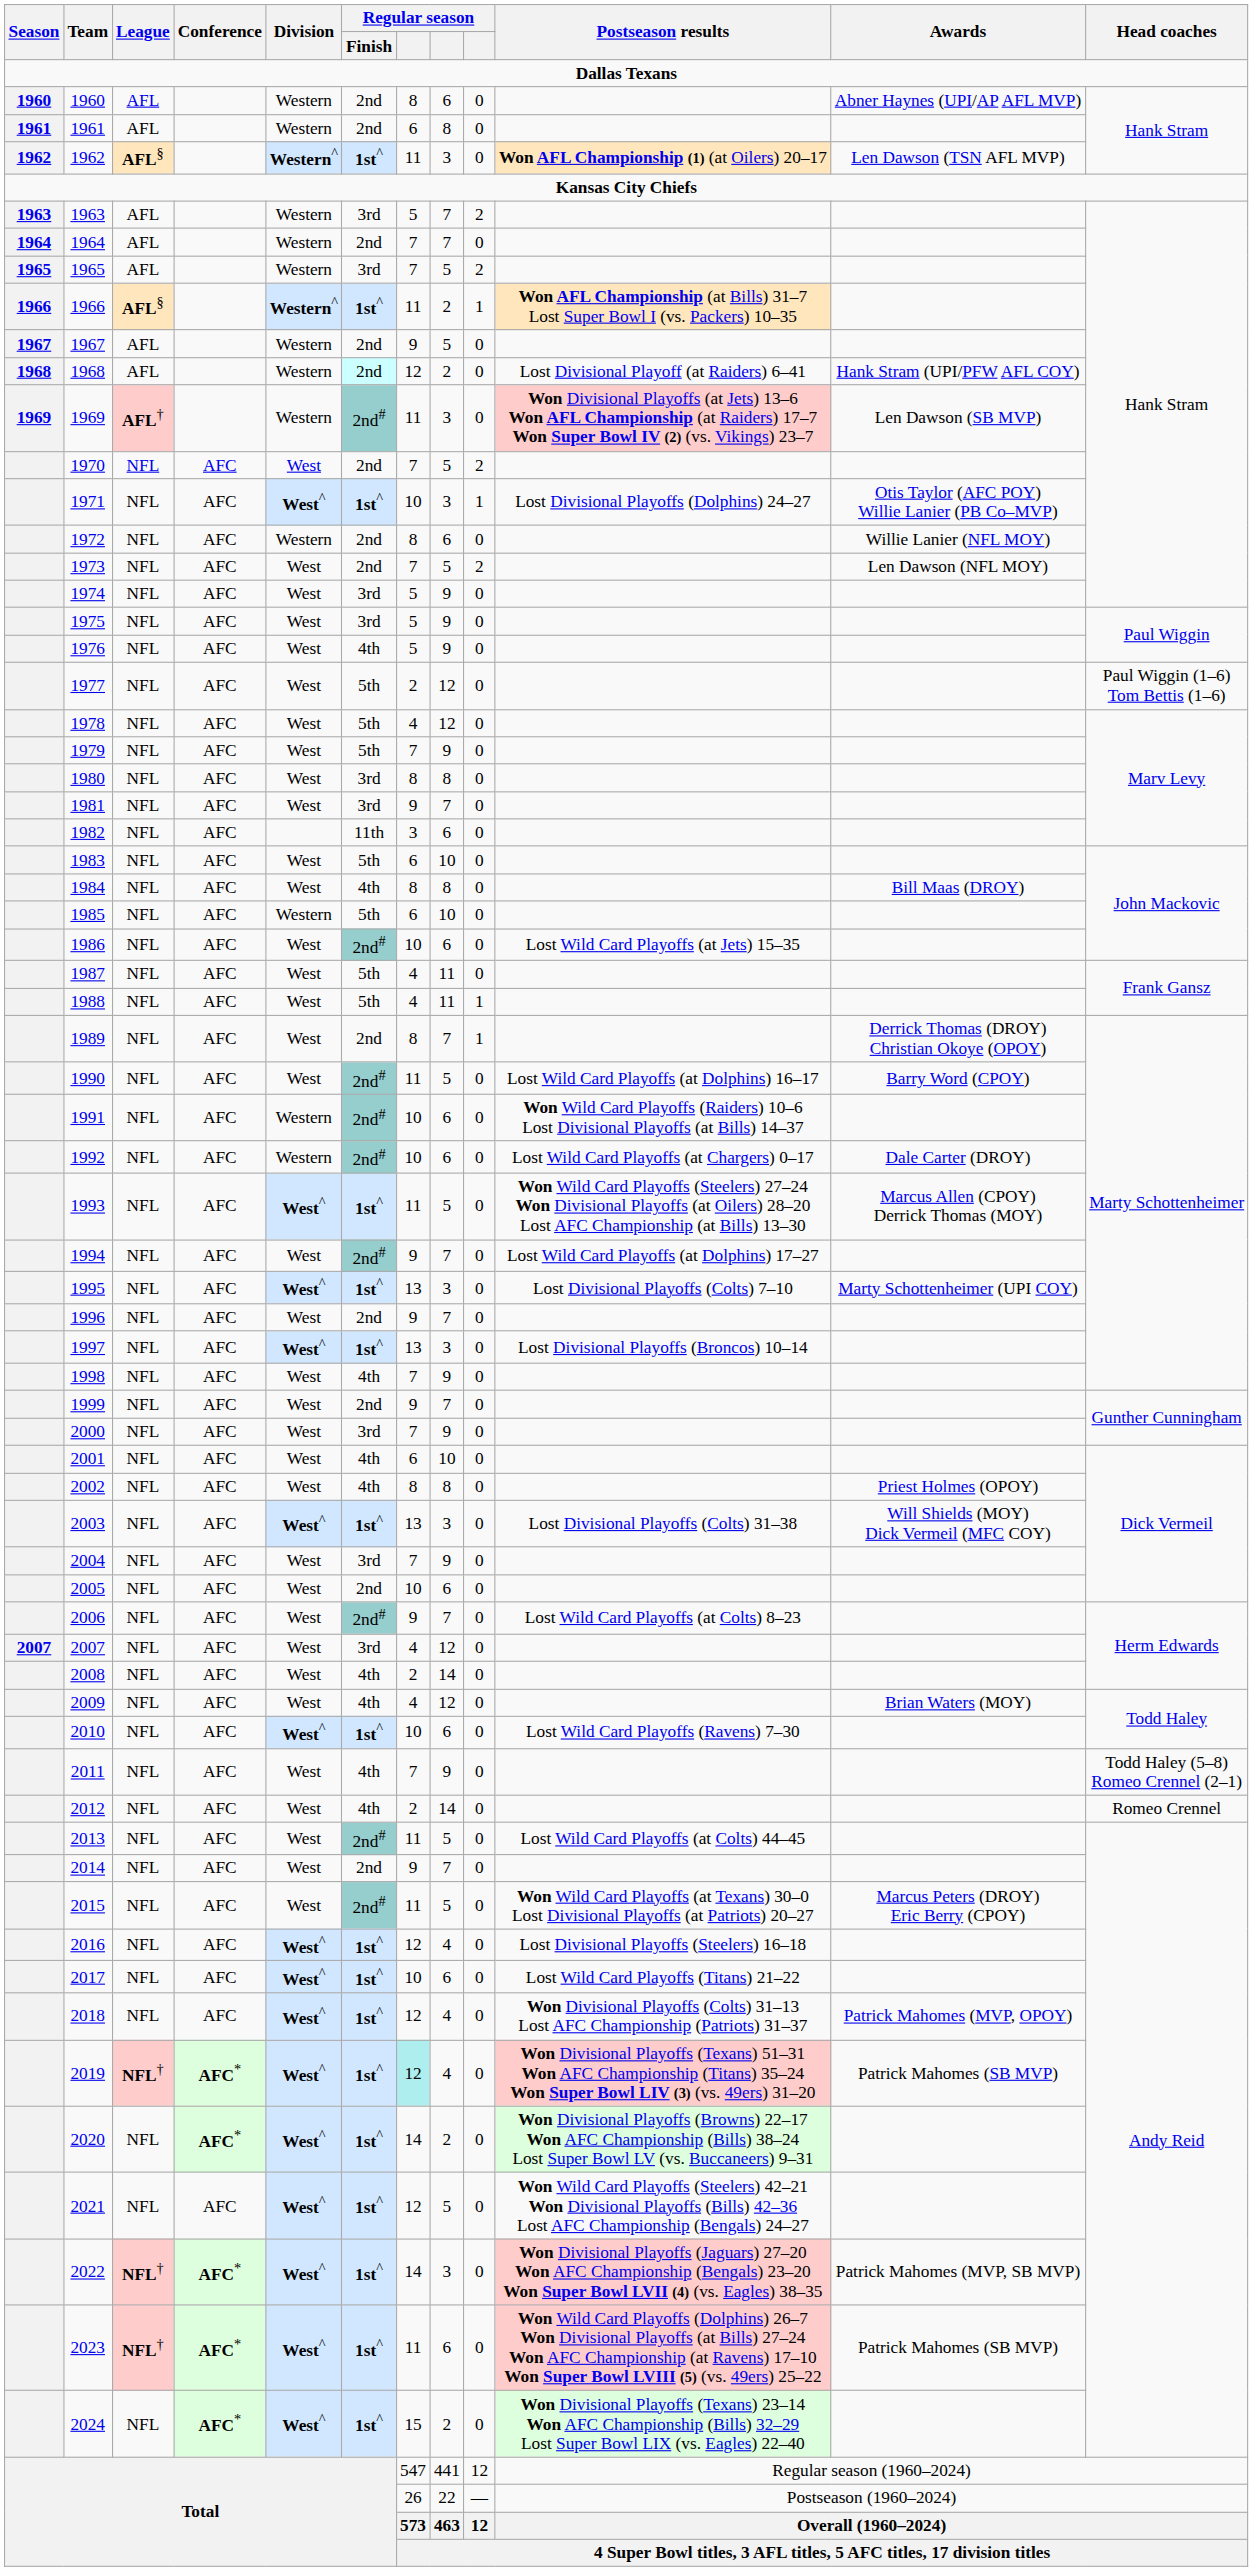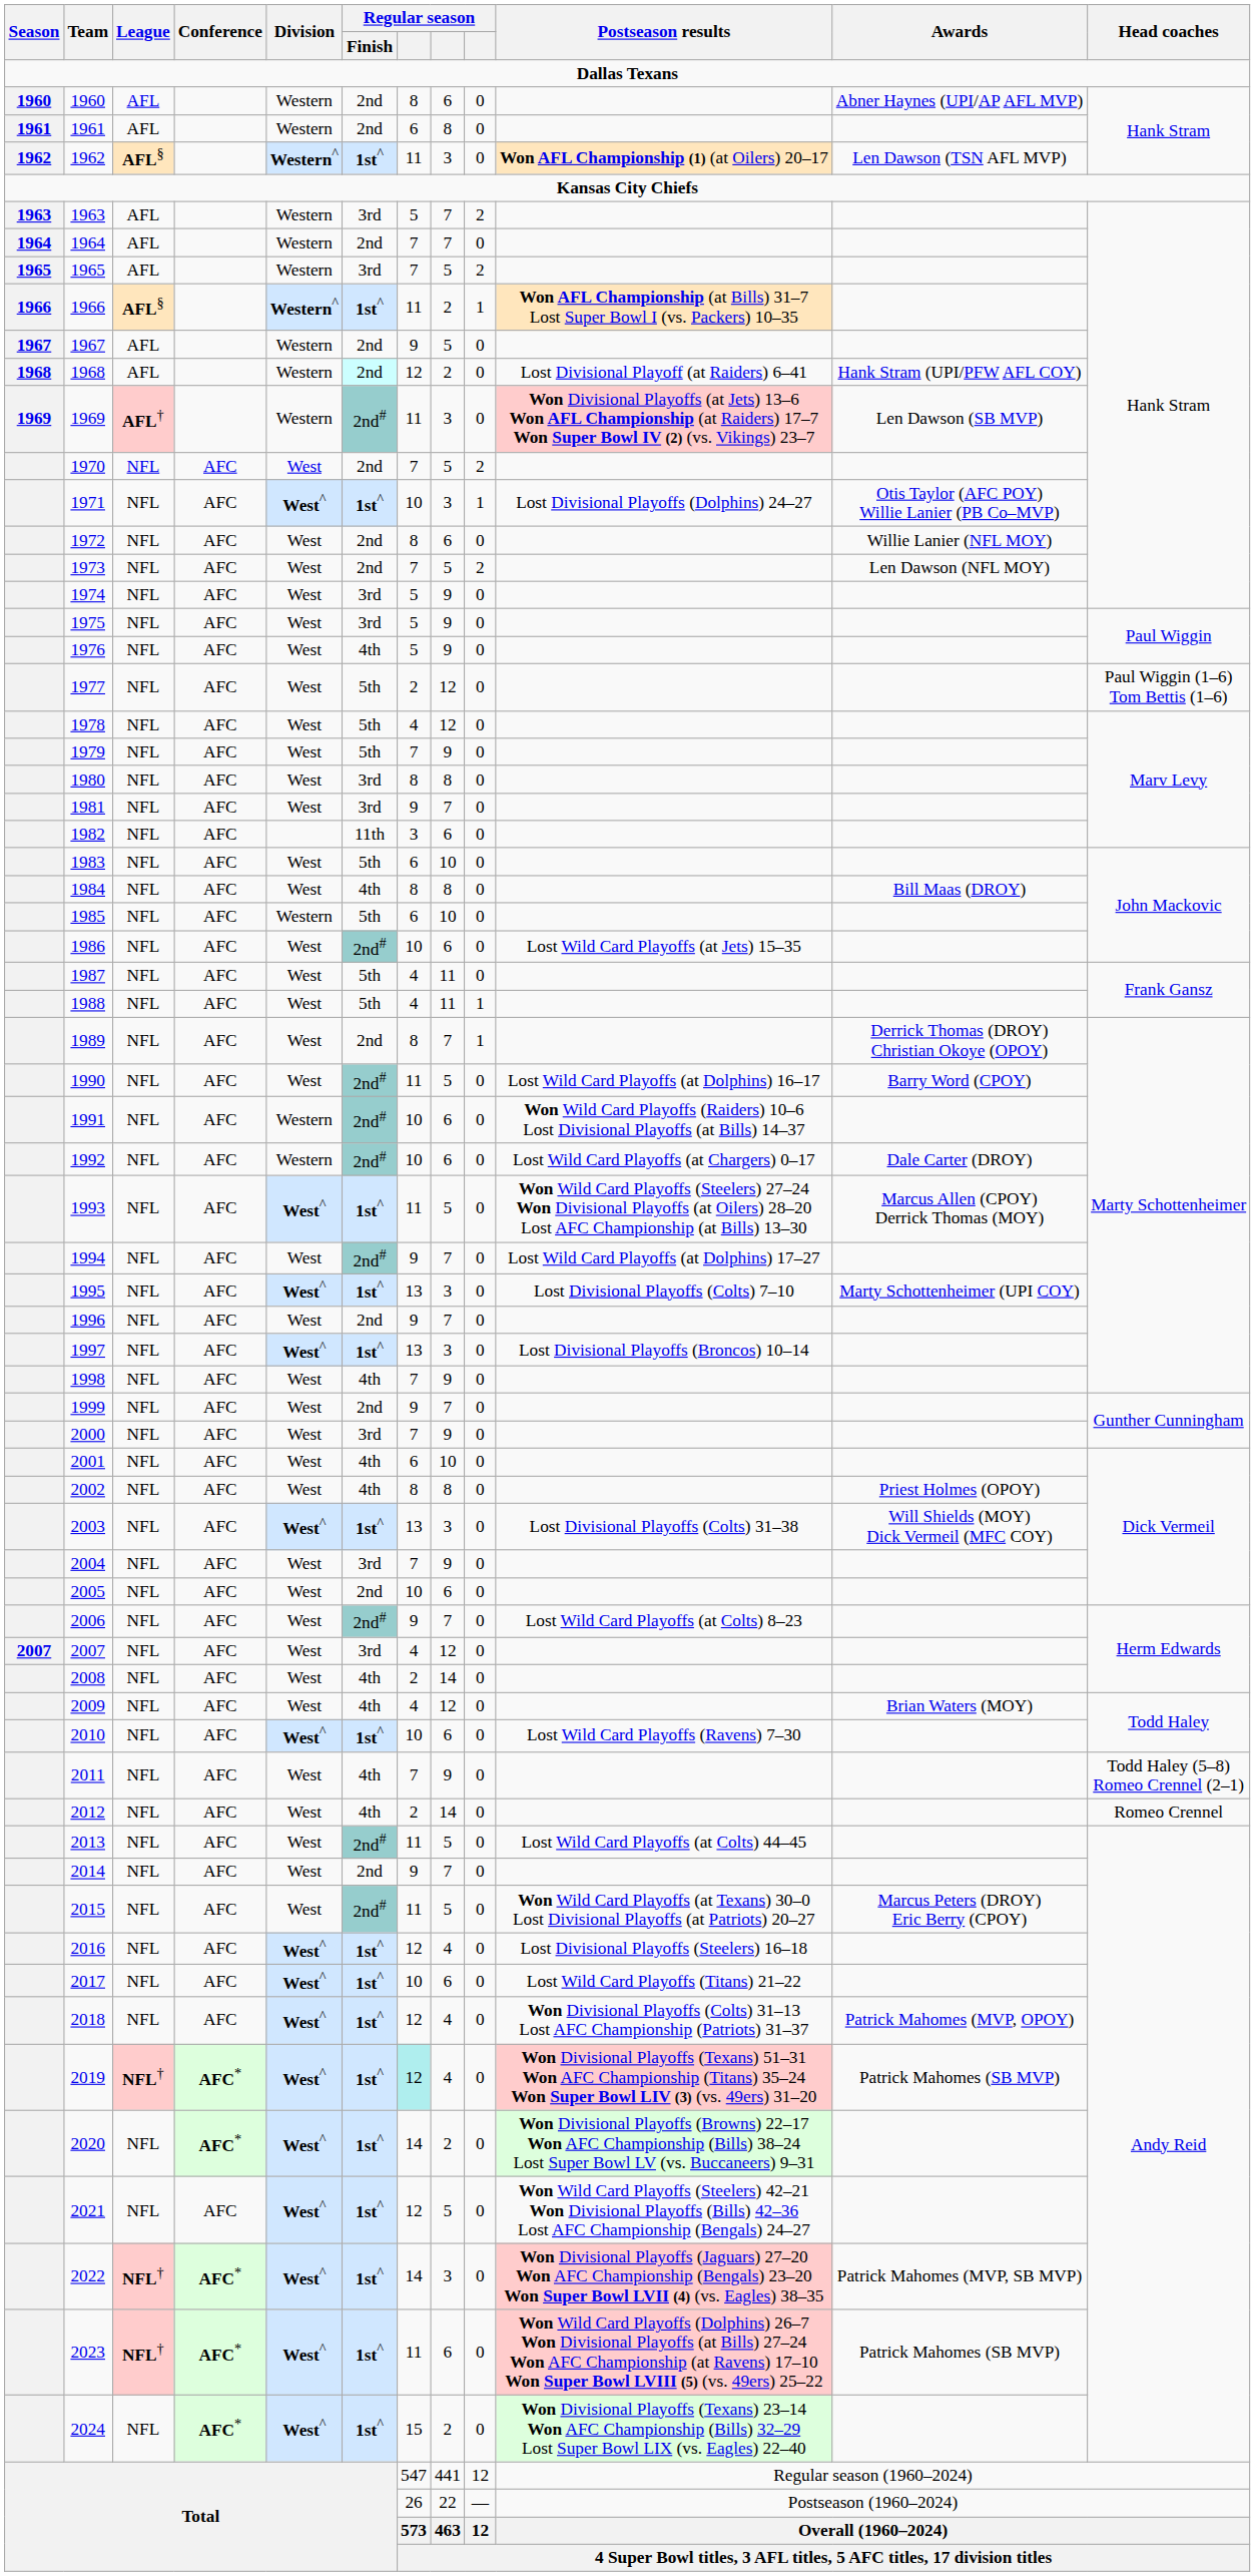1972 | Division: Western -> West
